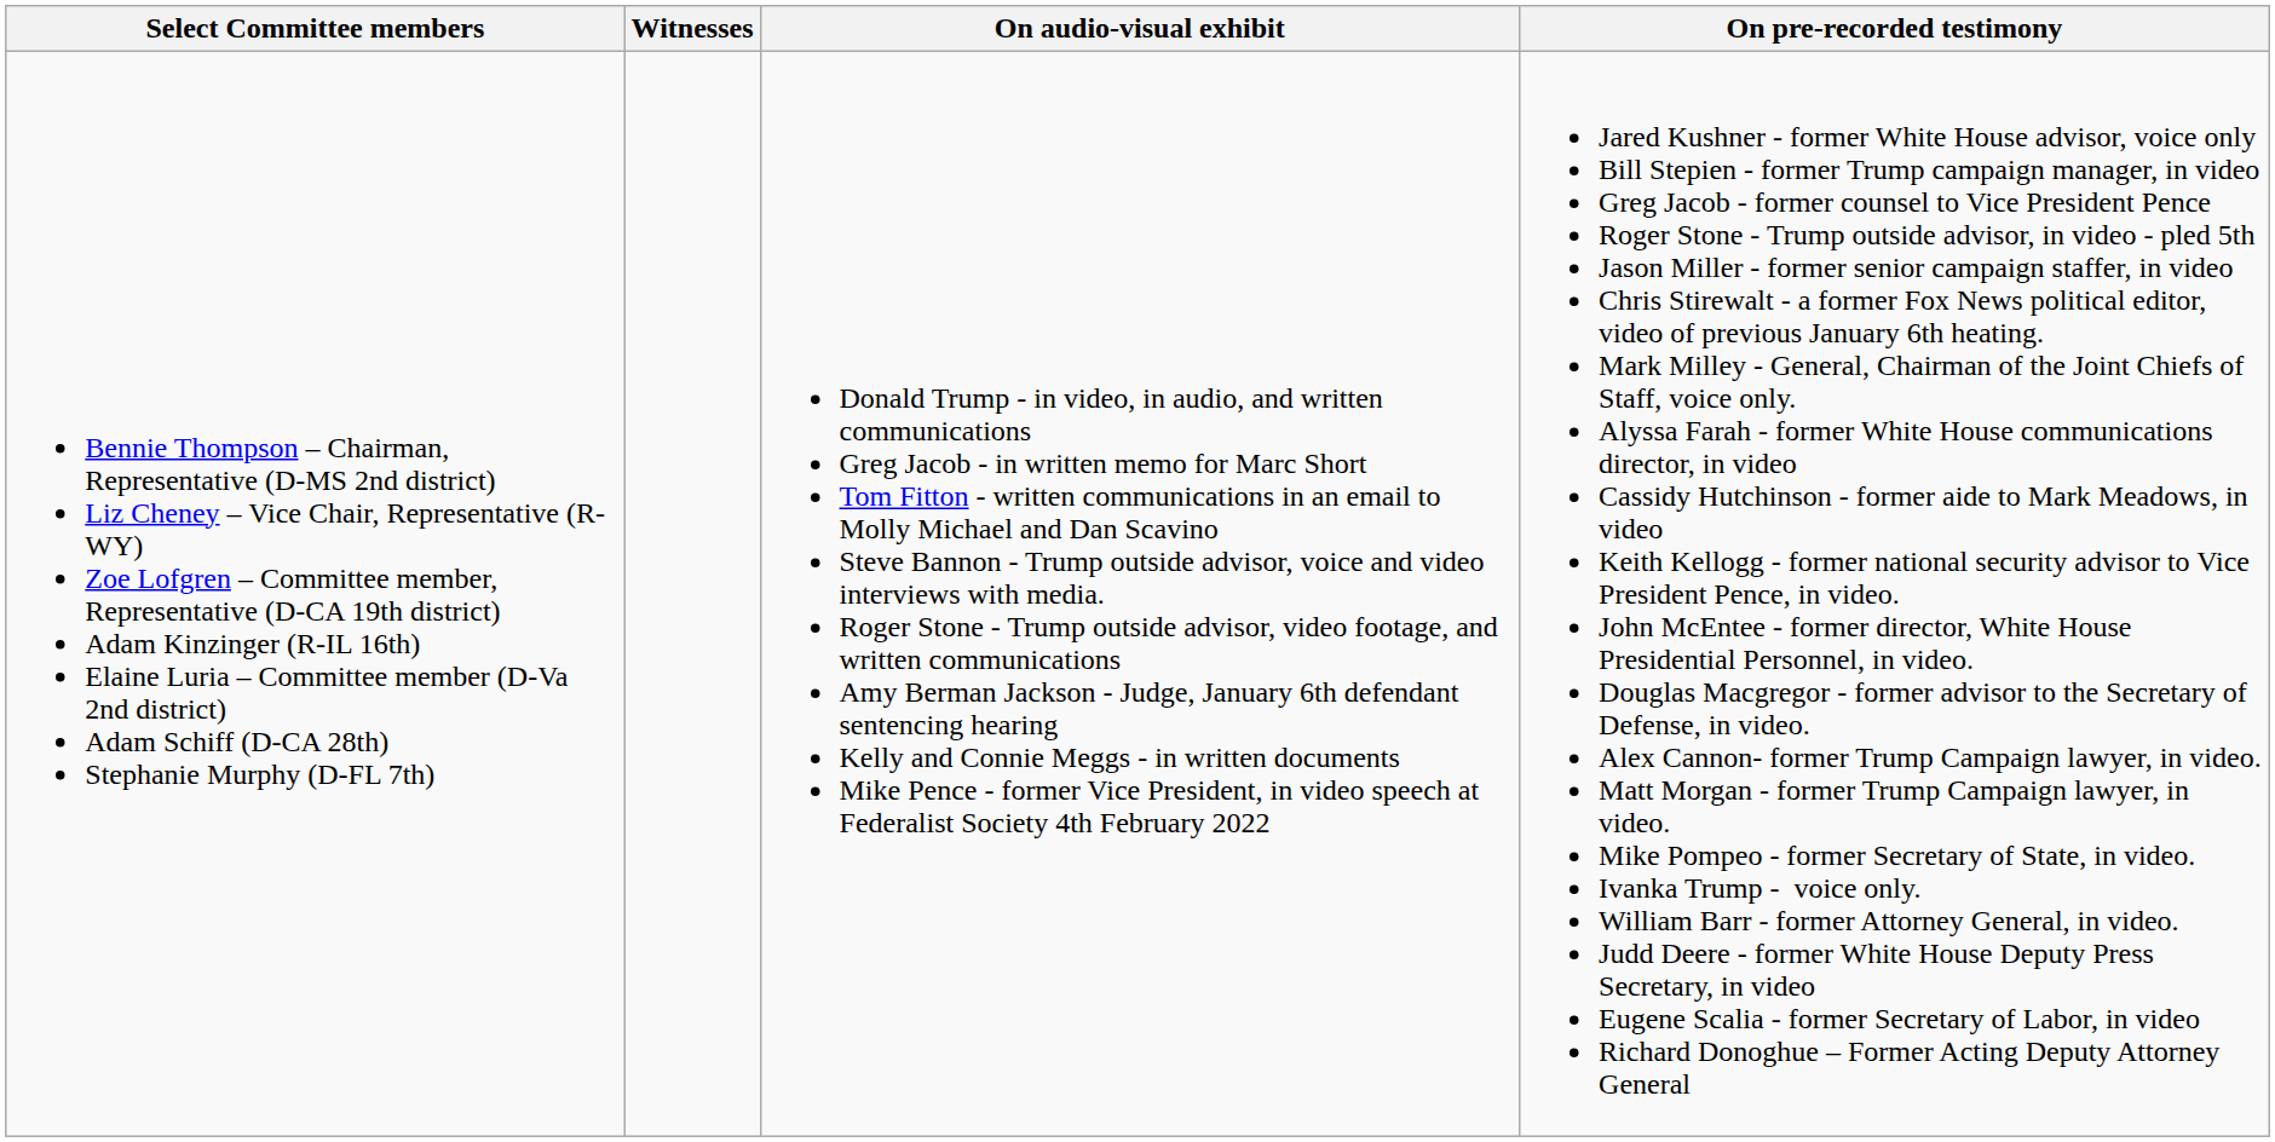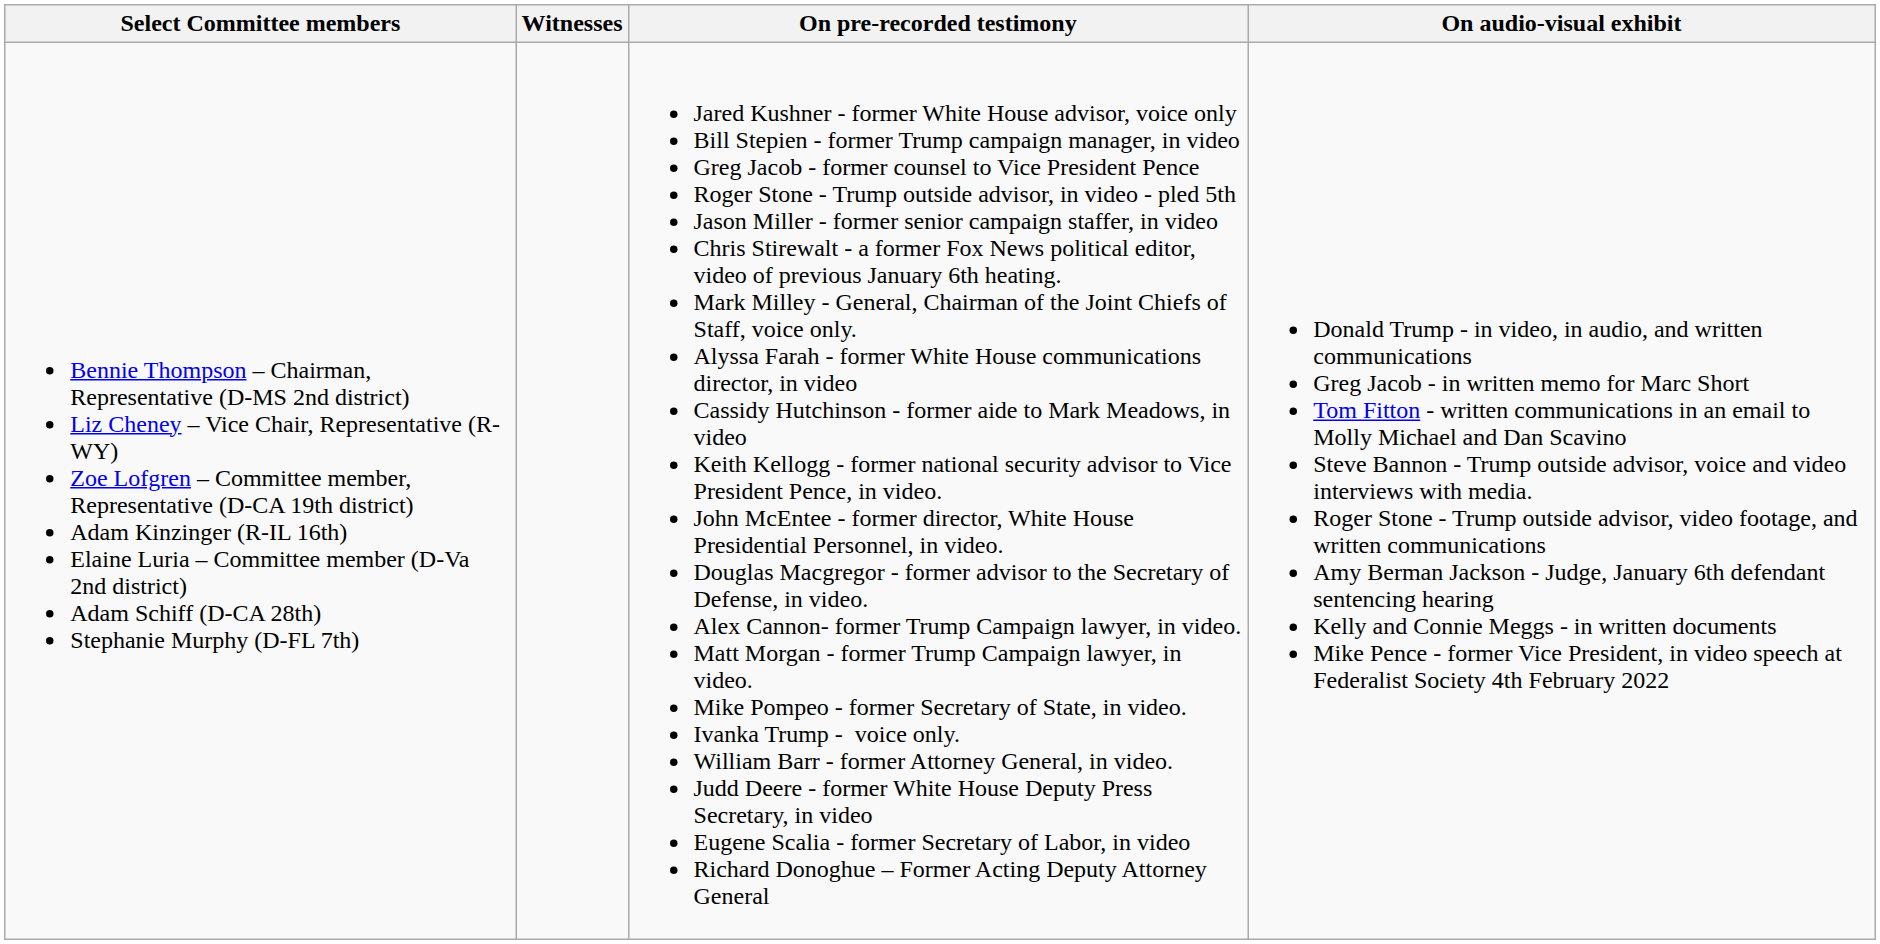columns swapped: On pre-recorded testimony <-> On audio-visual exhibit
